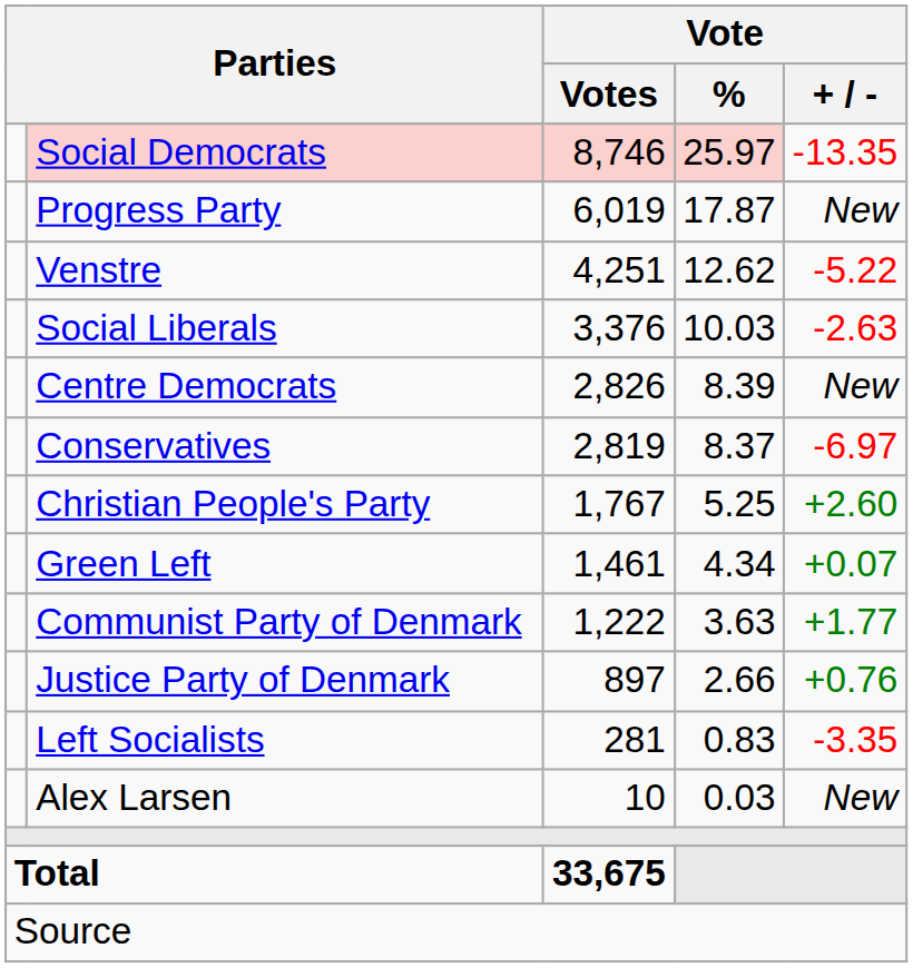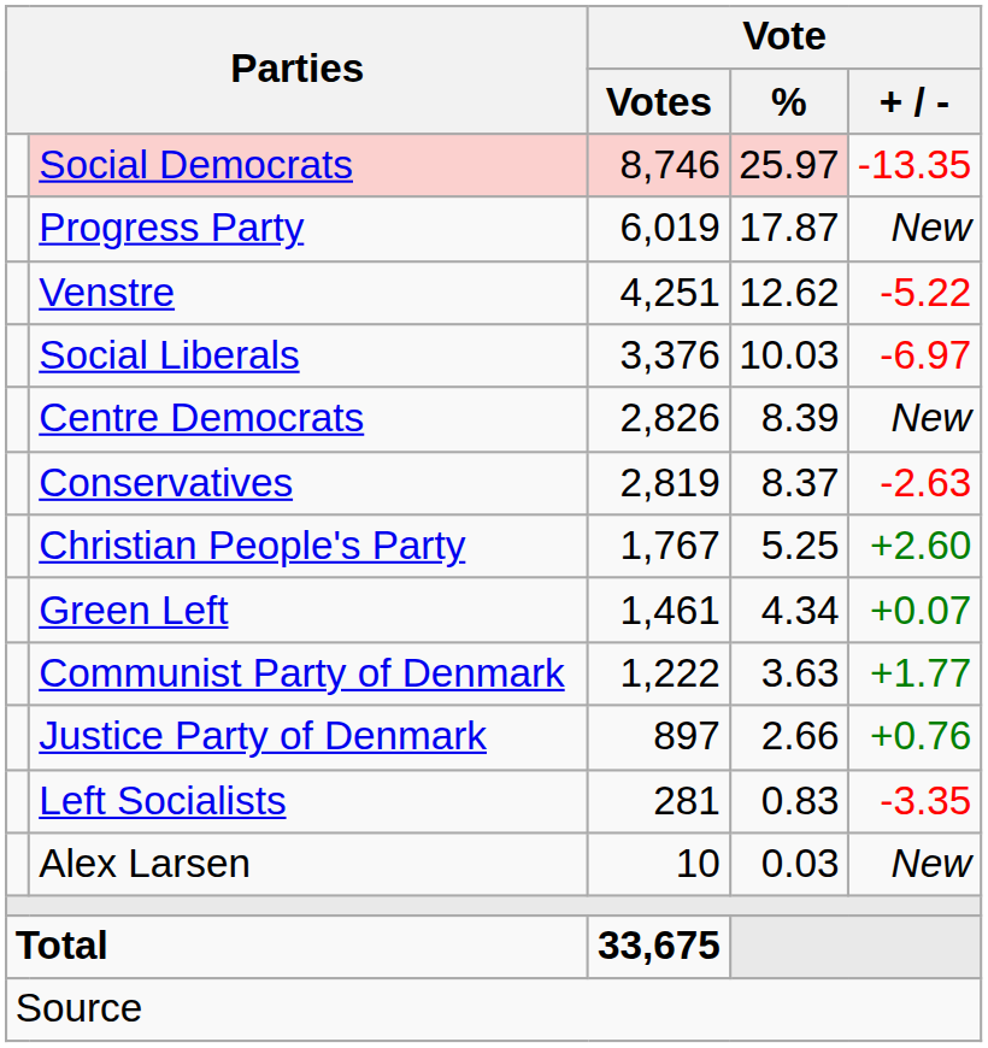Social Liberals | Vote / + / -: -2.63 -> -6.97
Conservatives | Vote / + / -: -6.97 -> -2.63
